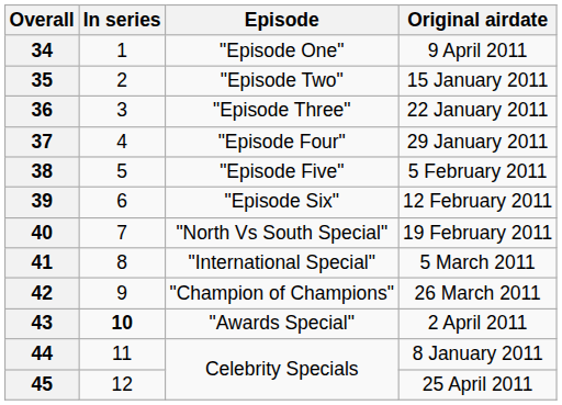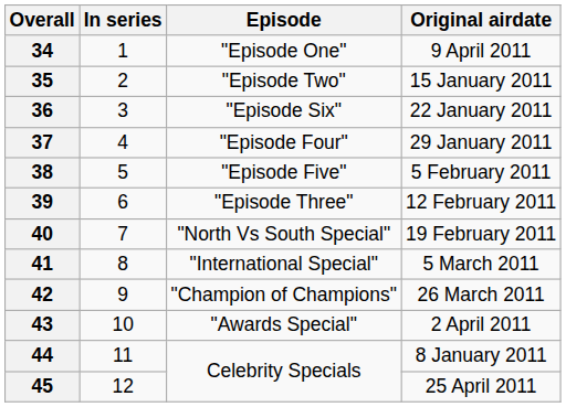36 | Episode: "Episode Three" -> "Episode Six"
39 | Episode: "Episode Six" -> "Episode Three"
43 | In series: bold -> normal
